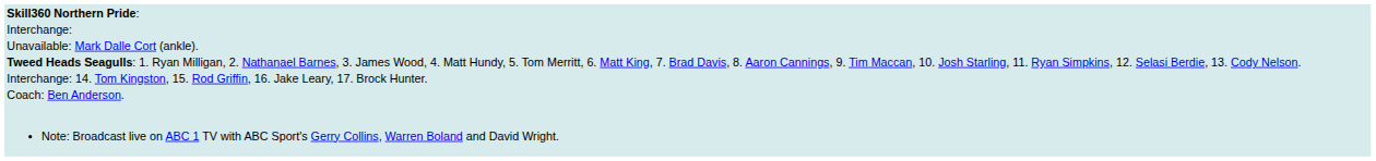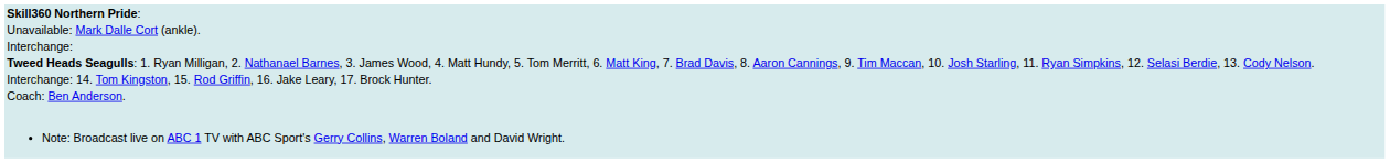row 2 | column 1: Interchange: -> Unavailable: Mark Dalle Cort (ankle).
row 3 | column 1: Unavailable: Mark Dalle Cort (ankle). -> Interchange:
